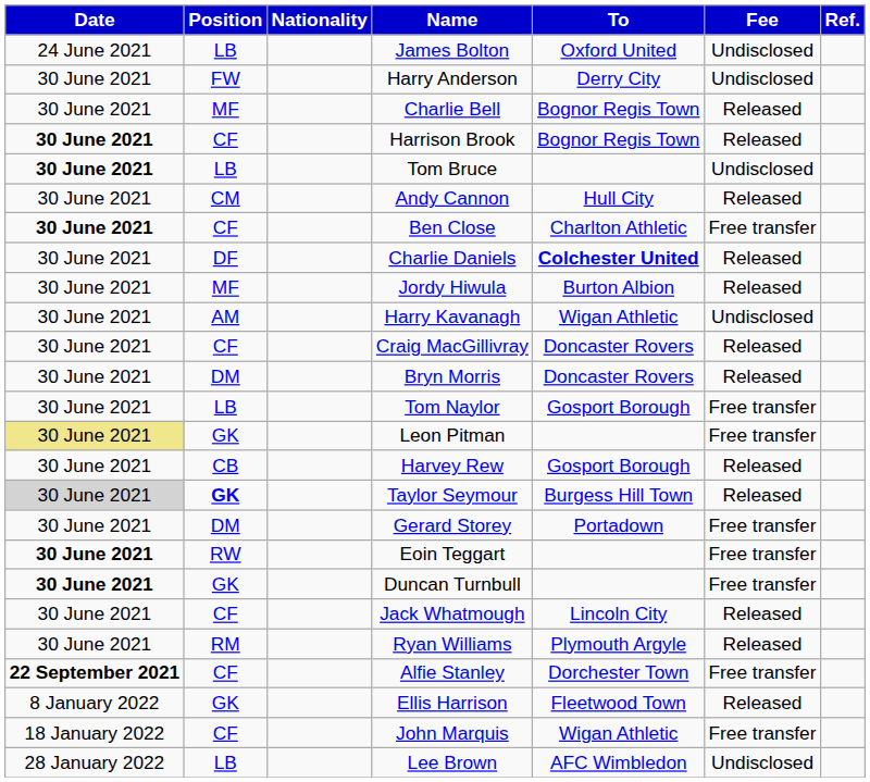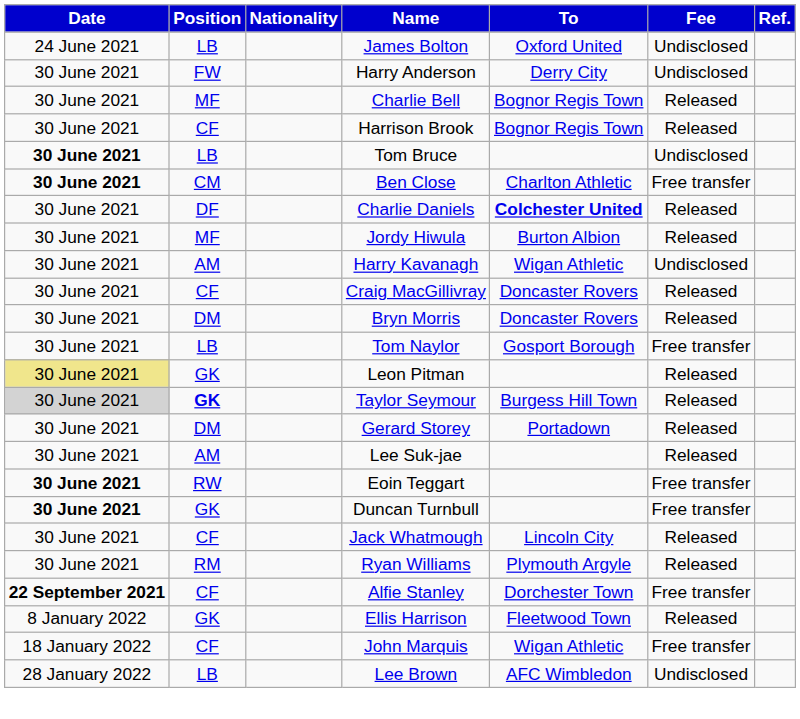Harrison Brook | Date: bold -> normal
- row: 30 June 2021 | CM | Andy Cannon | Hull City | Released
Ben Close | Position: CF -> CM
Leon Pitman | Fee: Free transfer -> Released
- row: 30 June 2021 | CB | Harvey Rew | Gosport Borough | Released
Gerard Storey | Fee: Free transfer -> Released
+ row: 30 June 2021 | AM | Lee Suk-jae | Released
